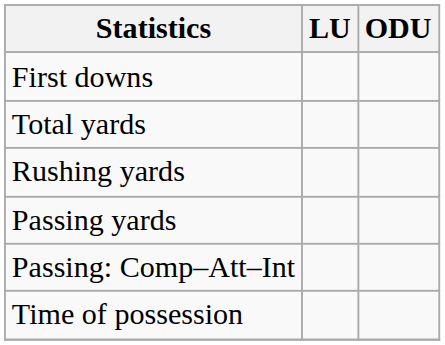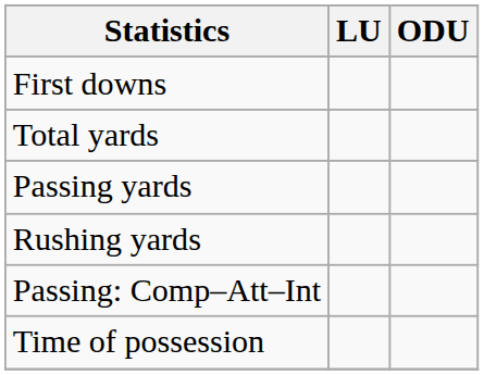rows swapped: Rushing yards <-> Passing yards
